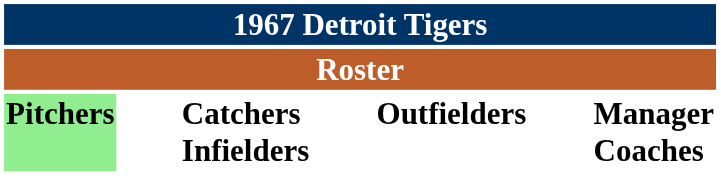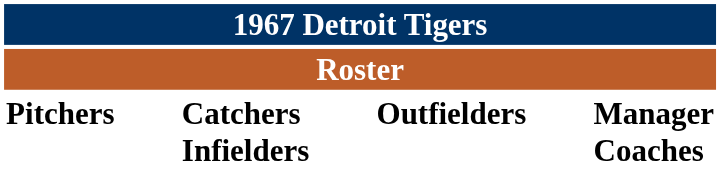Pitchers | column 1: lightgreen background -> no background
